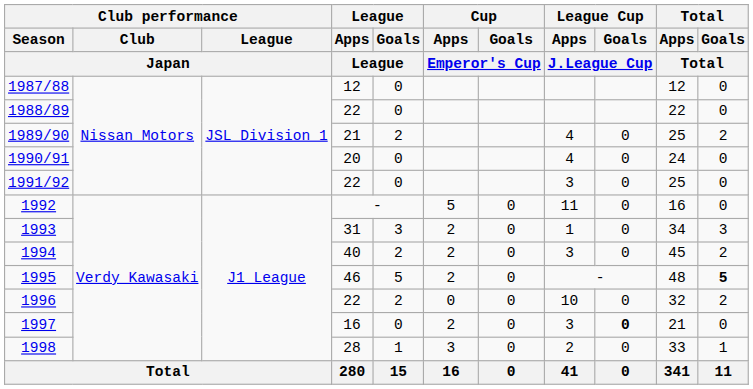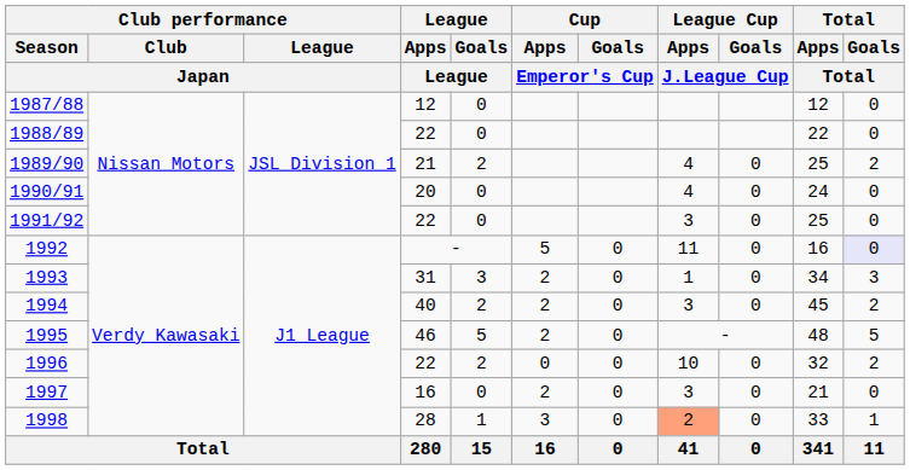1992 | Total / Goals / Total: no background -> lavender background
1995 | Total / Goals / Total: bold -> normal
1997 | League Cup / Goals / J.League Cup: bold -> normal
1998 | League Cup / Apps / J.League Cup: no background -> lightsalmon background
